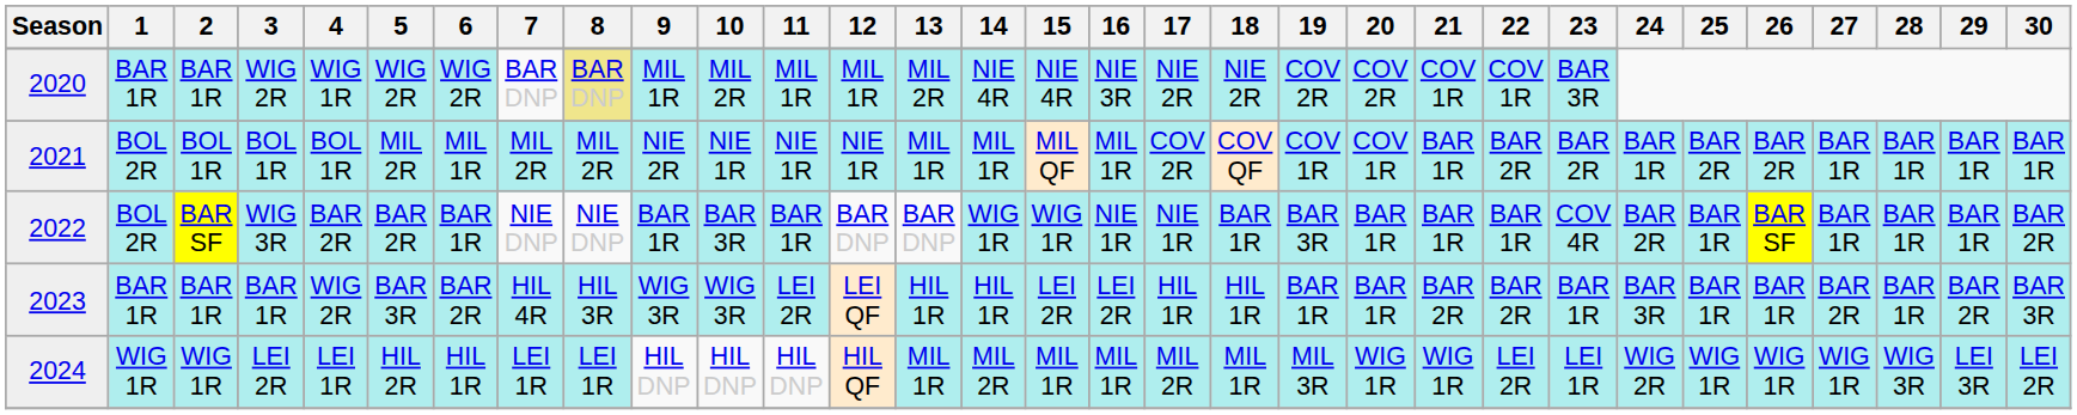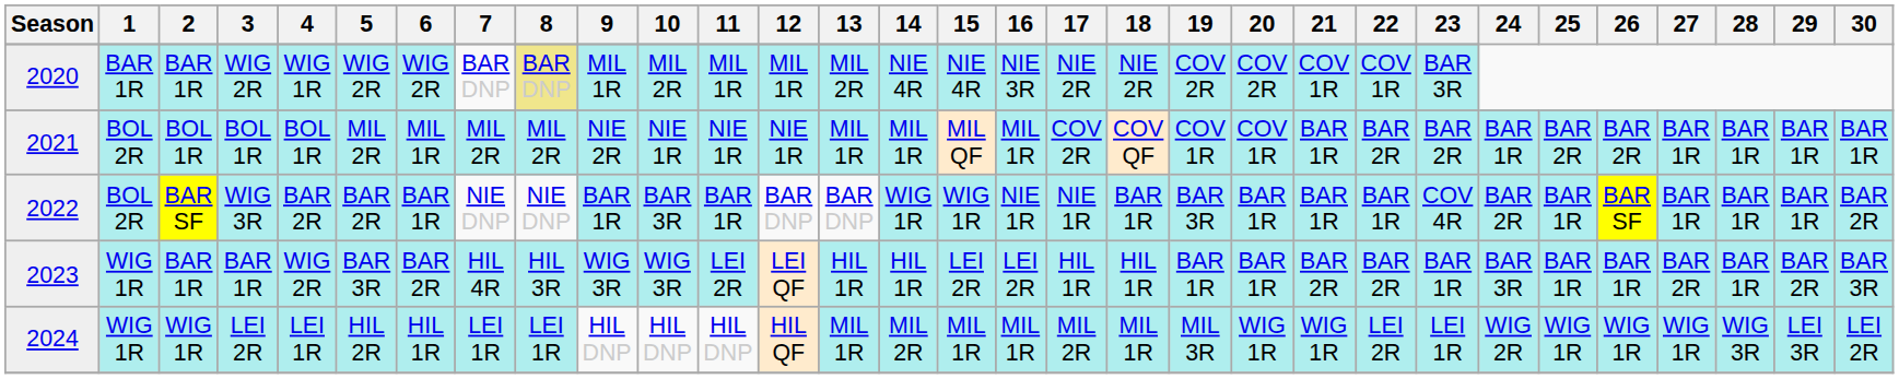row 5 | 1: BAR 1R -> WIG 1R
